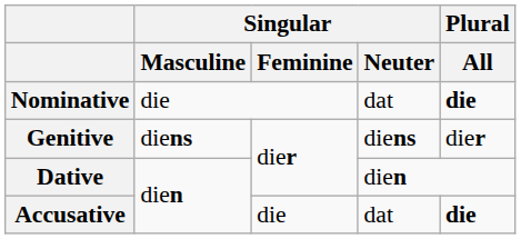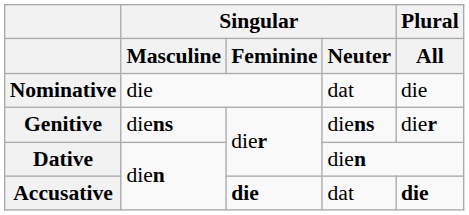Nominative | Plural / All: bold -> normal
Accusative | Singular / Feminine: normal -> bold
